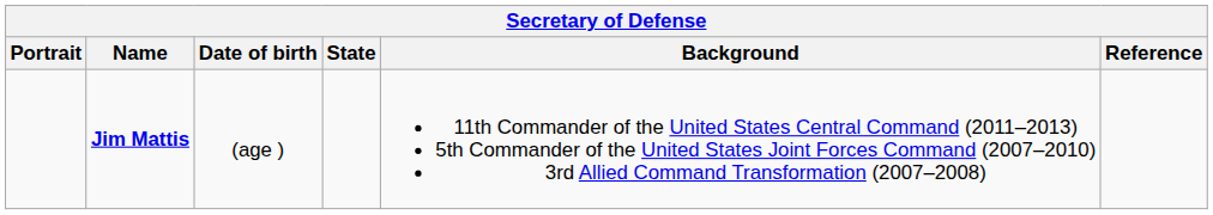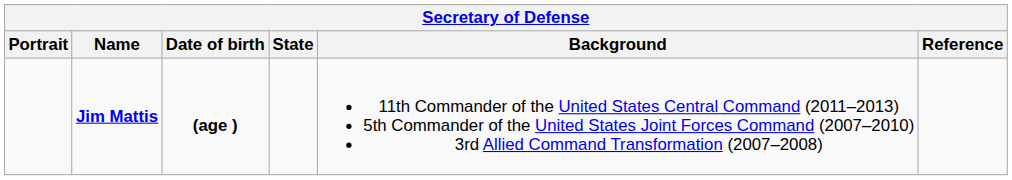Jim Mattis | Date of birth: normal -> bold
